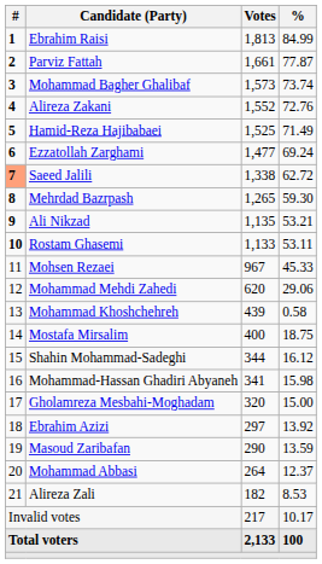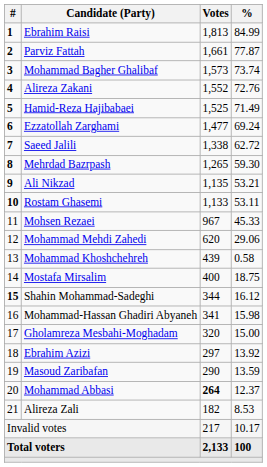Saeed Jalili | #: lightsalmon background -> no background
Shahin Mohammad-Sadeghi | #: normal -> bold
Mohammad Abbasi | Votes: normal -> bold
